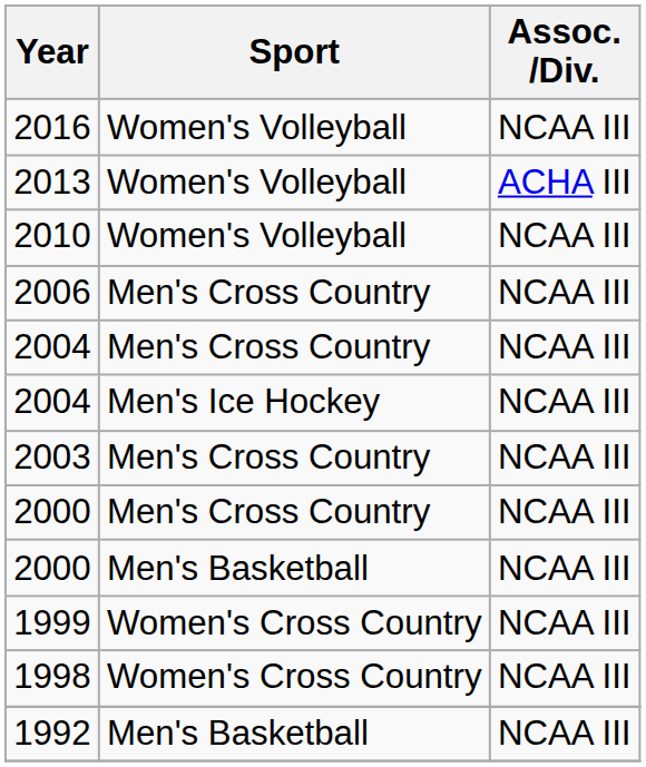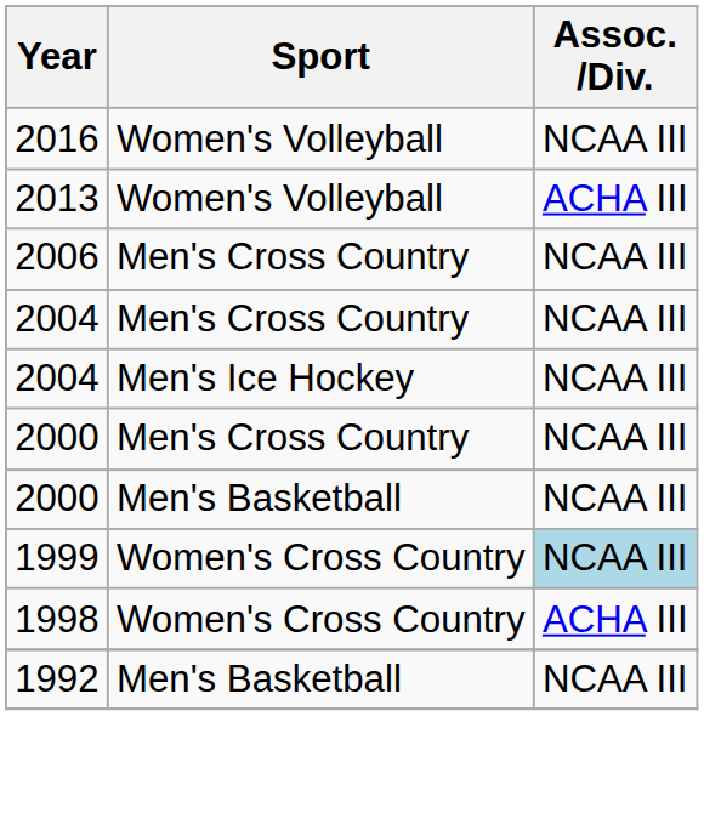- row: 2010 | Women's Volleyball | NCAA III
- row: 2003 | Men's Cross Country | NCAA III
1999 | Assoc. /Div.: no background -> lightblue background
1998 | Assoc. /Div.: NCAA III -> ACHA III
